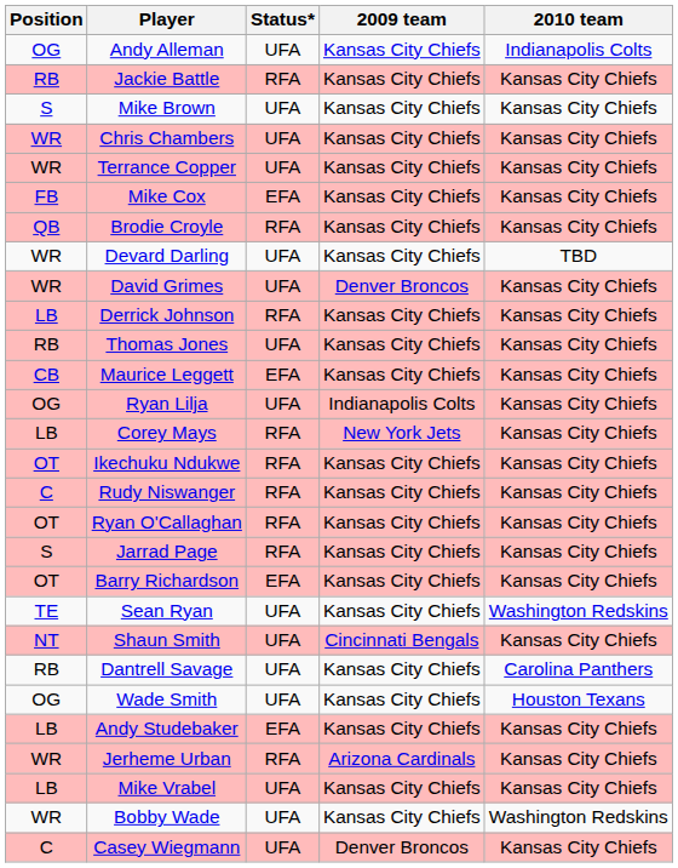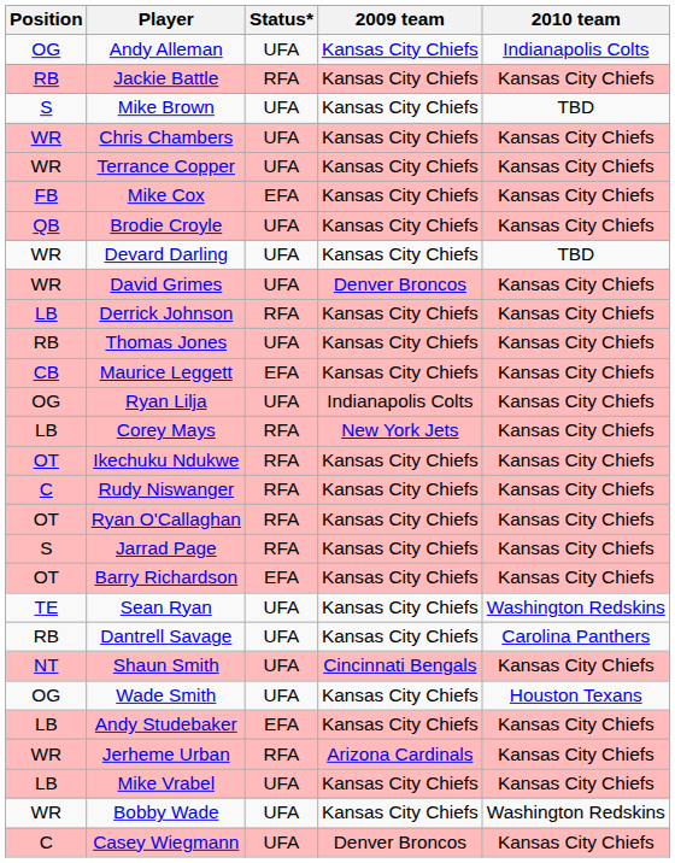Mike Brown | 2010 team: Kansas City Chiefs -> TBD
Brodie Croyle | Status*: RFA -> UFA
rows swapped: Dantrell Savage <-> Shaun Smith
